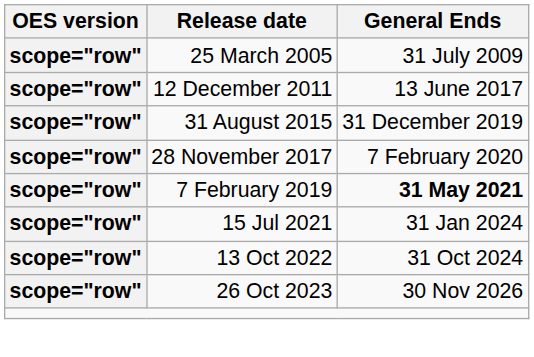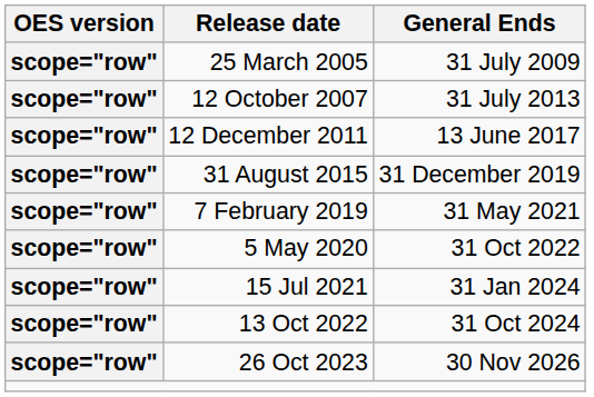+ row: scope="row" | 12 October 2007 | 31 July 2013
- row: scope="row" | 28 November 2017 | 7 February 2020
7 February 2019 | General Ends: bold -> normal
+ row: scope="row" | 5 May 2020 | 31 Oct 2022
